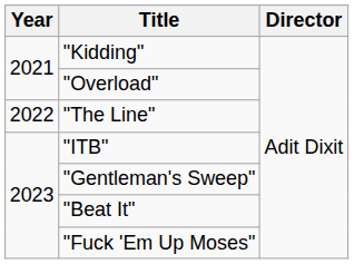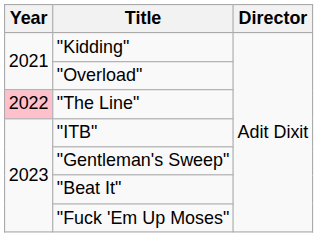"The Line" | Year: no background -> pink background
